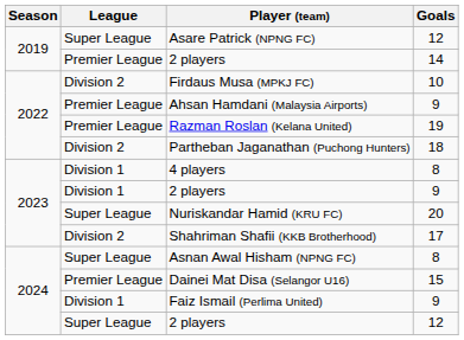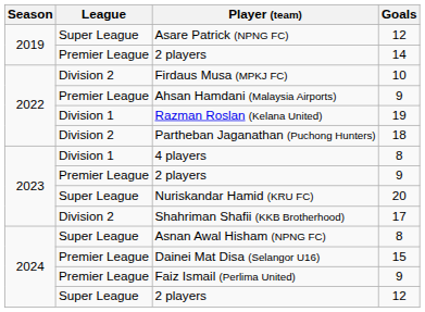Razman Roslan (Kelana United) | League: Premier League -> Division 1
2 players / 9 | League: Division 1 -> Premier League
Faiz Ismail (Perlima United) | League: Division 1 -> Premier League
